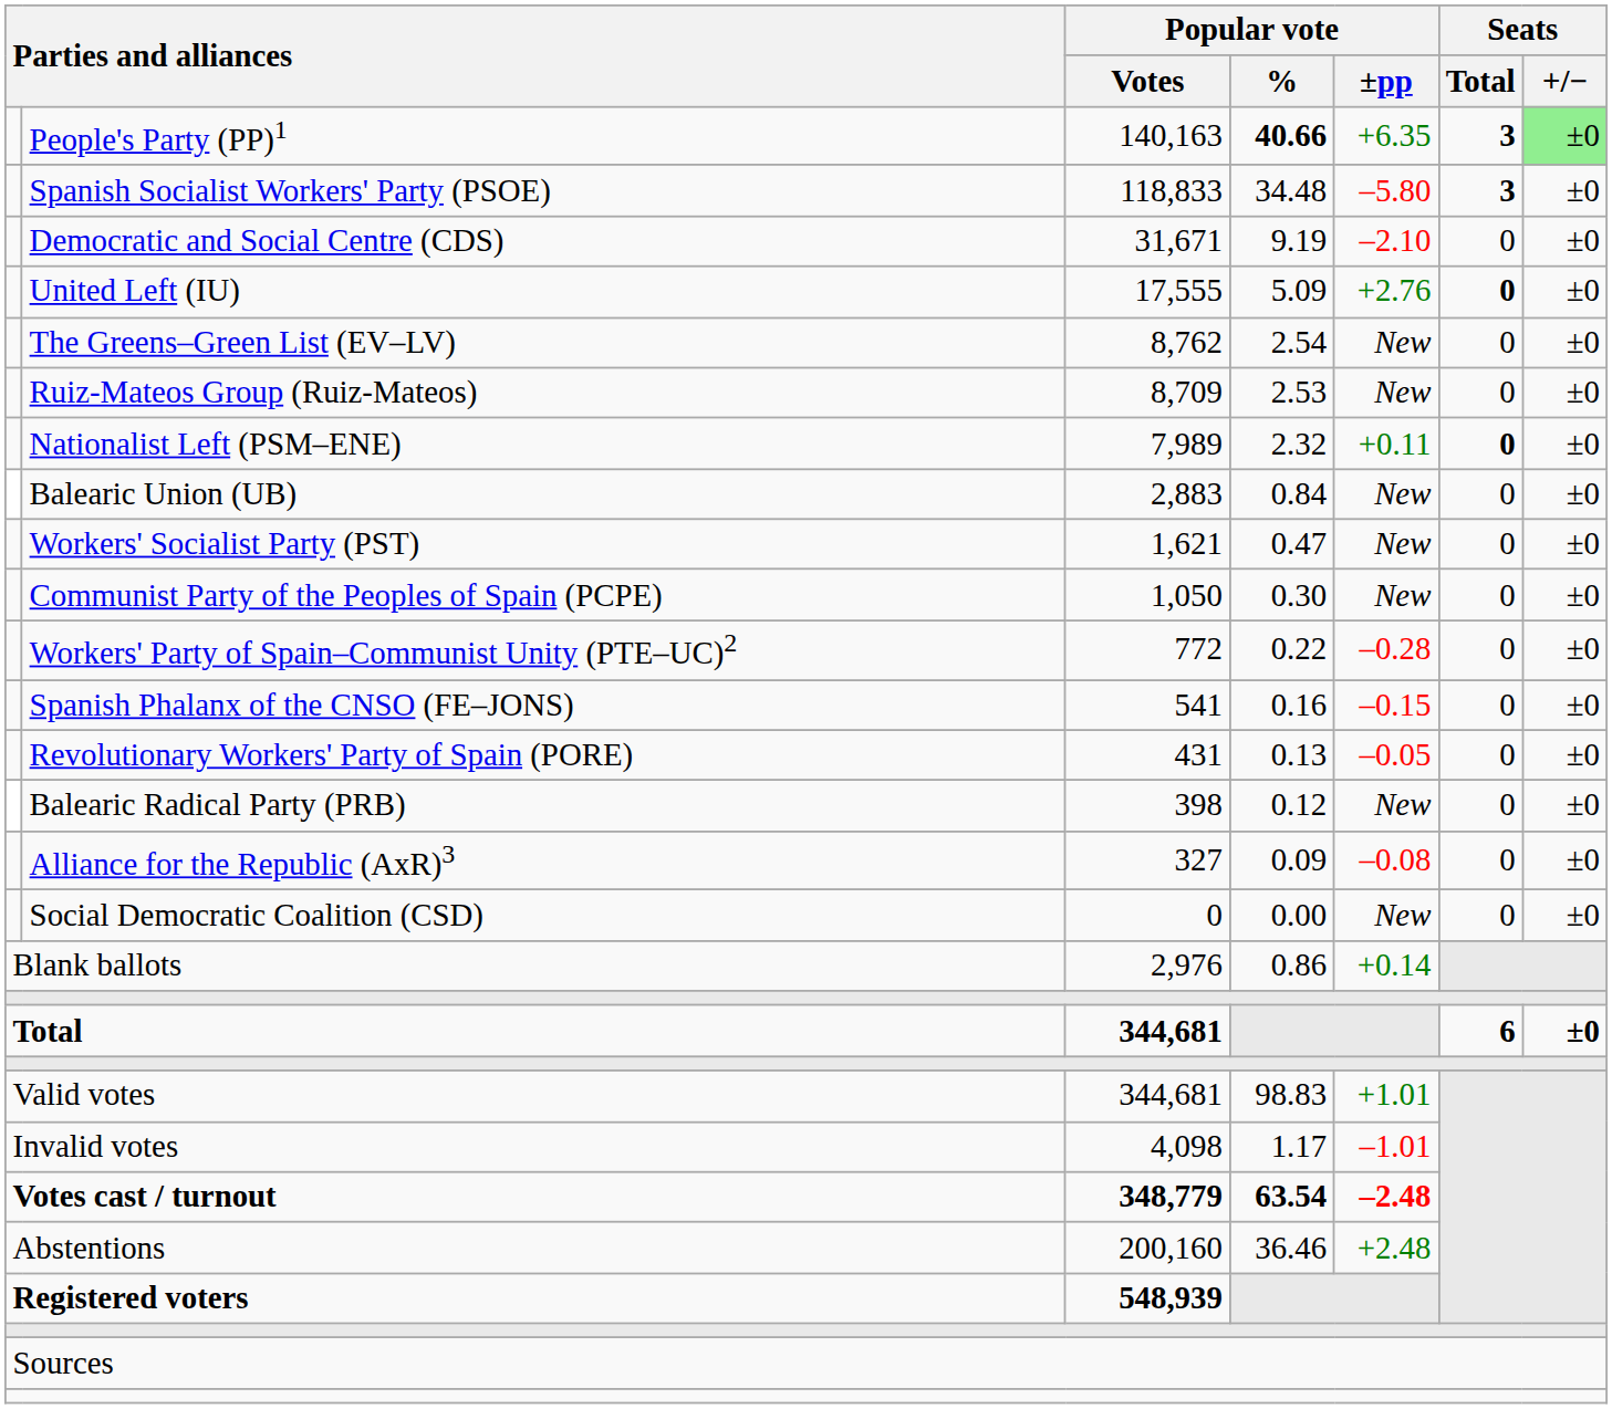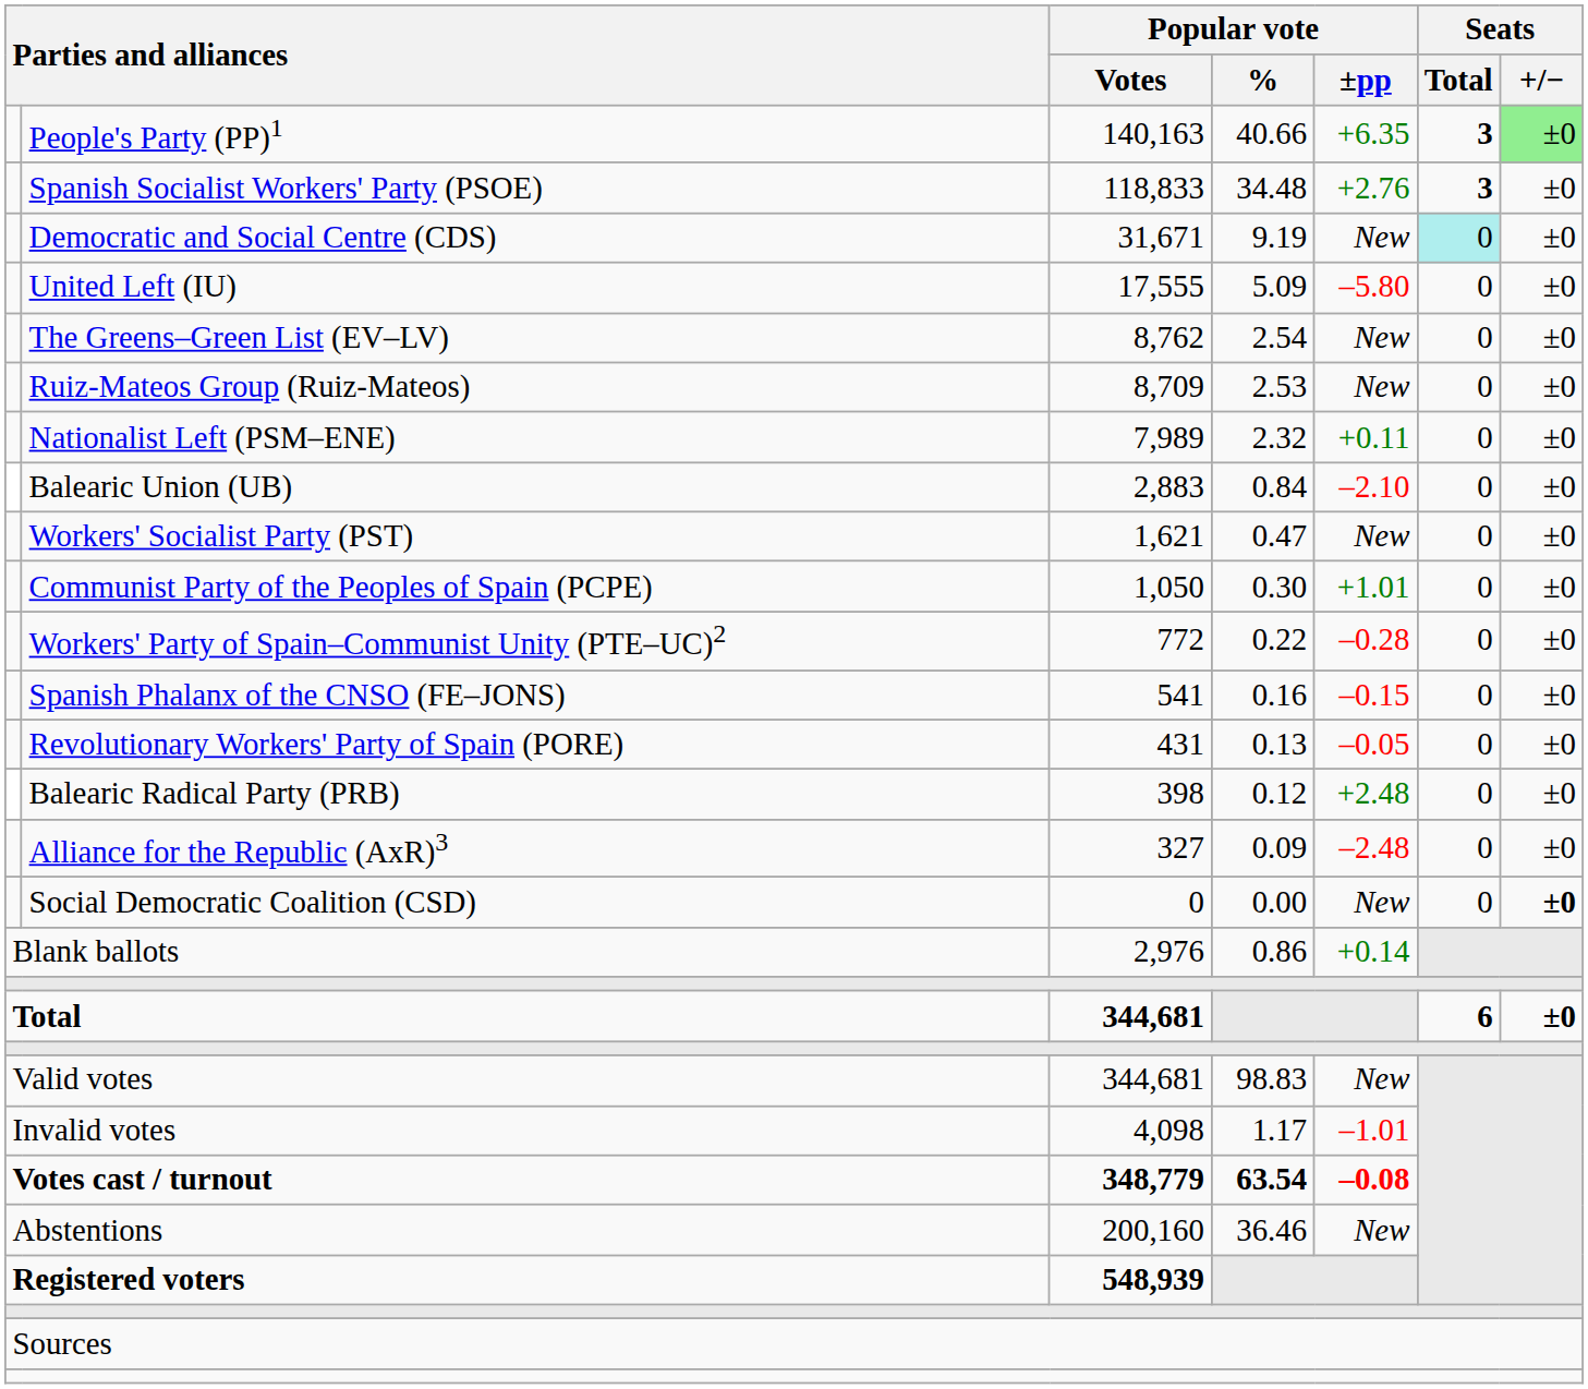People's Party (PP)1 | Popular vote / %: bold -> normal
Spanish Socialist Workers' Party (PSOE) | Popular vote / ±pp: –5.80 -> +2.76
Democratic and Social Centre (CDS) | Popular vote / ±pp: –2.10 -> New
Democratic and Social Centre (CDS) | Seats / Total: no background -> paleturquoise background
United Left (IU) | Popular vote / ±pp: +2.76 -> –5.80
United Left (IU) | Seats / Total: bold -> normal
Nationalist Left (PSM–ENE) | Seats / Total: bold -> normal
Balearic Union (UB) | Popular vote / ±pp: New -> –2.10
Communist Party of the Peoples of Spain (PCPE) | Popular vote / ±pp: New -> +1.01
Balearic Radical Party (PRB) | Popular vote / ±pp: New -> +2.48
Alliance for the Republic (AxR)3 | Popular vote / ±pp: –0.08 -> –2.48
Social Democratic Coalition (CSD) | Seats / +/−: normal -> bold
Valid votes | Popular vote / ±pp: +1.01 -> New
Votes cast / turnout | Popular vote / ±pp: –2.48 -> –0.08
Abstentions | Popular vote / ±pp: +2.48 -> New
